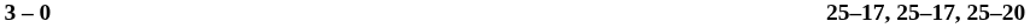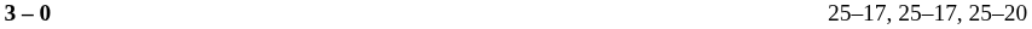row 1 | column 2: bold -> normal
